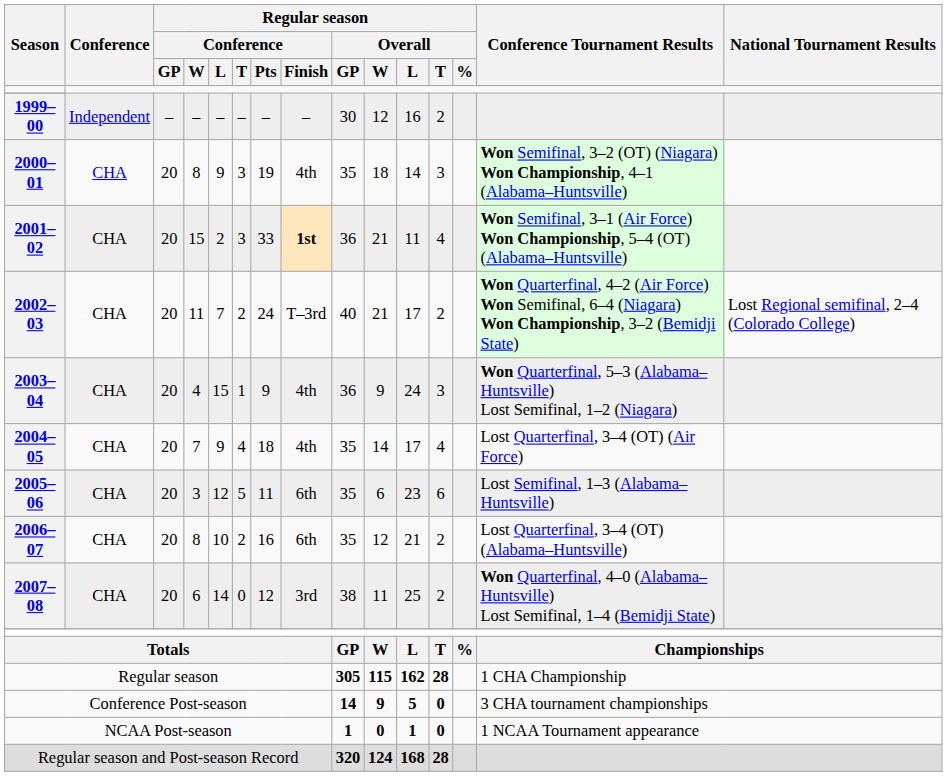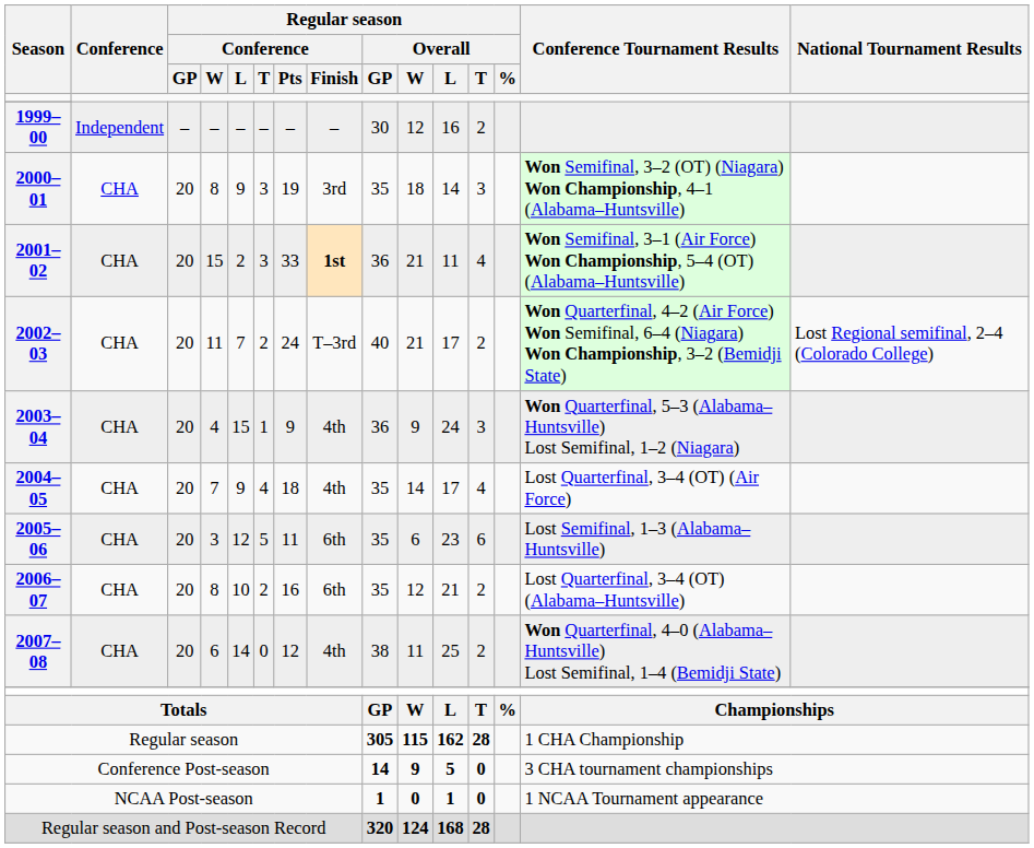2000–01 | Regular season / Conference / Finish: 4th -> 3rd
2007–08 | Regular season / Conference / Finish: 3rd -> 4th
